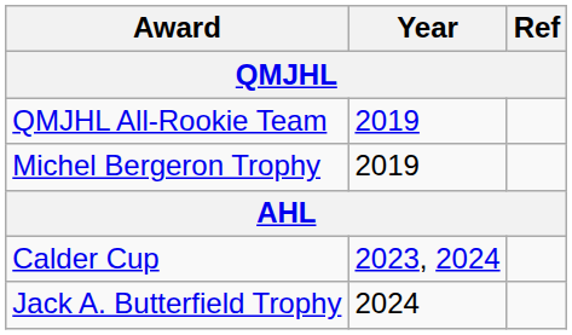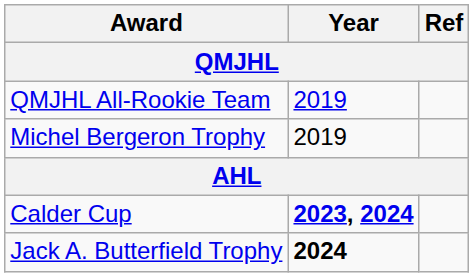Calder Cup | Year: normal -> bold
Jack A. Butterfield Trophy | Year: normal -> bold
